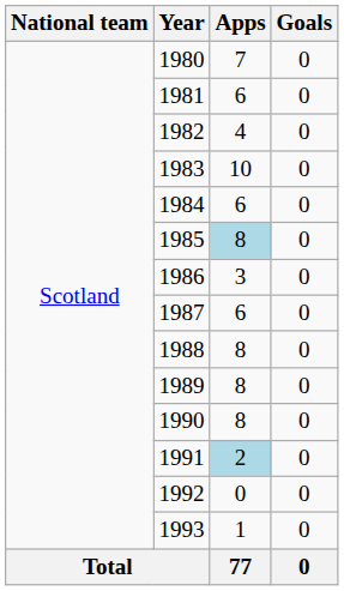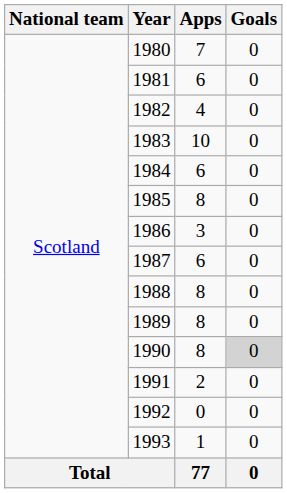1985 | Apps: lightblue background -> no background
1990 | Goals: no background -> lightgrey background
1991 | Apps: lightblue background -> no background
